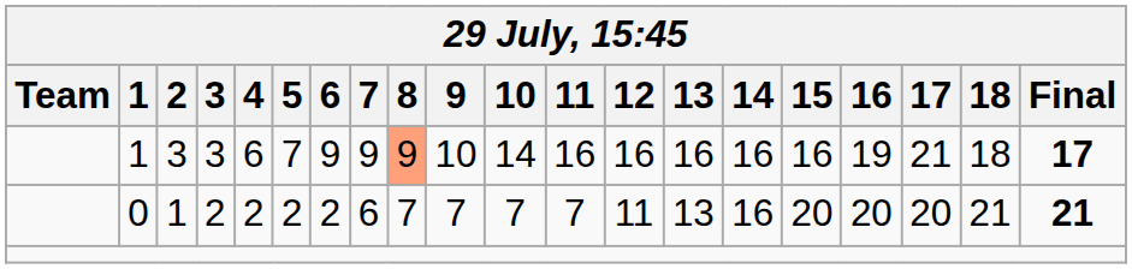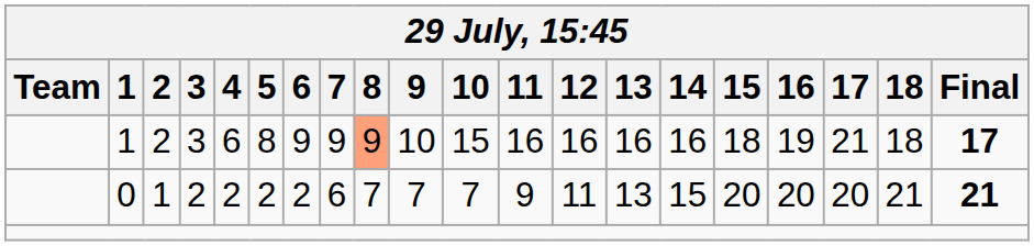row 3 | 2: 3 -> 2
row 3 | 5: 7 -> 8
row 3 | 10: 14 -> 15
row 3 | 15: 16 -> 18
row 4 | 11: 7 -> 9
row 4 | 14: 16 -> 15
